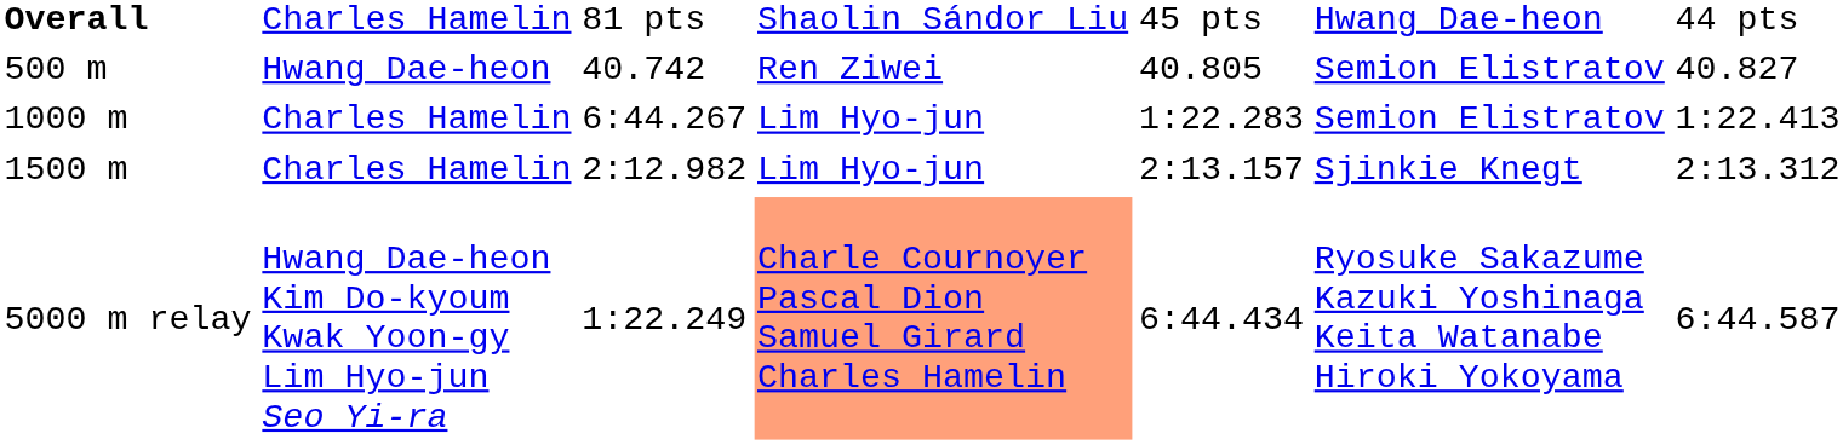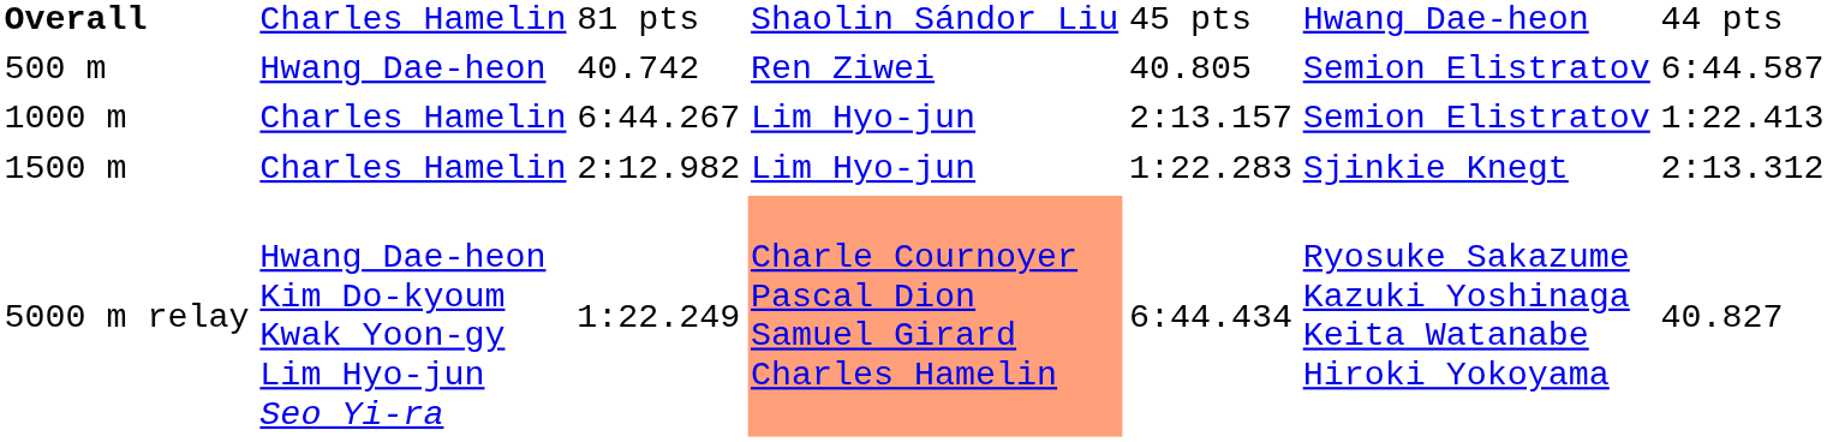500 m | column 7: 40.827 -> 6:44.587
1000 m | column 5: 1:22.283 -> 2:13.157
1500 m | column 5: 2:13.157 -> 1:22.283
5000 m relay | column 7: 6:44.587 -> 40.827
